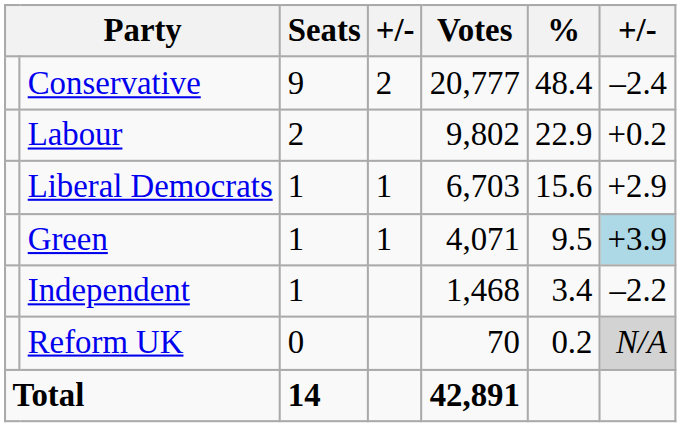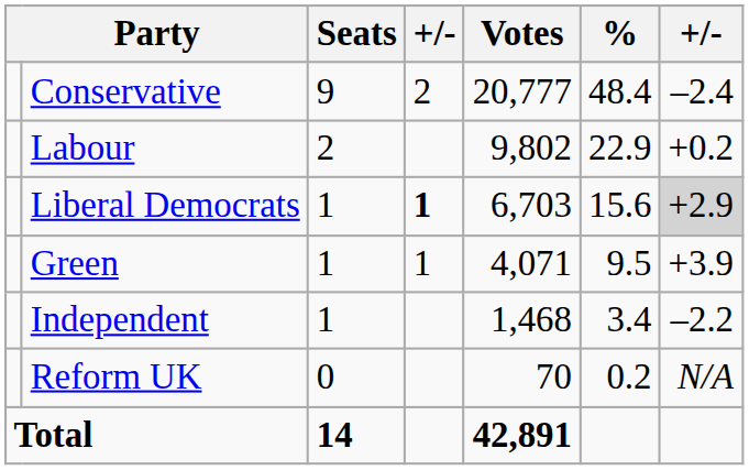Liberal Democrats | column 4: normal -> bold
Liberal Democrats | column 7: no background -> lightgrey background
Green | column 7: lightblue background -> no background
Reform UK | column 7: lightgrey background -> no background
